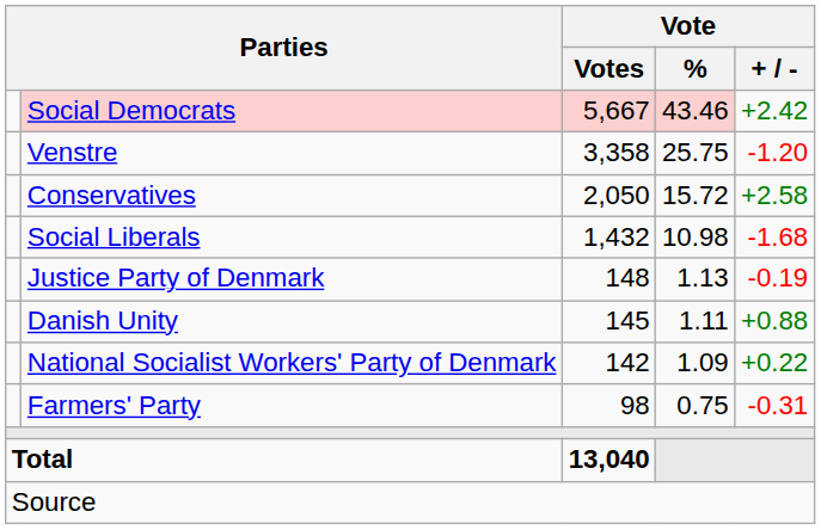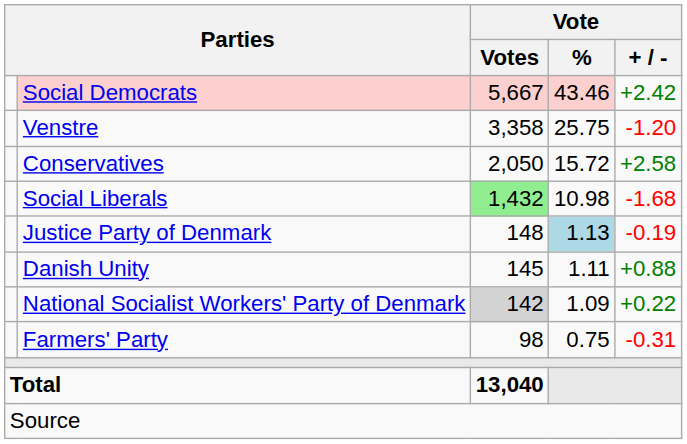Social Liberals | Vote / Votes: no background -> lightgreen background
Justice Party of Denmark | Vote / %: no background -> lightblue background
National Socialist Workers' Party of Denmark | Vote / Votes: no background -> lightgrey background
